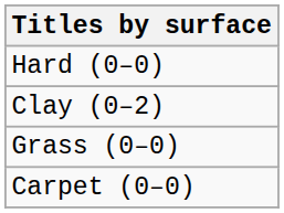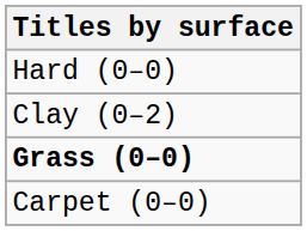row 4 | column 1: normal -> bold
